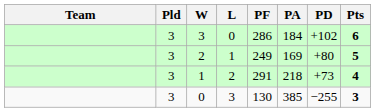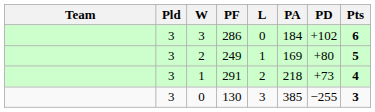columns swapped: L <-> PF
